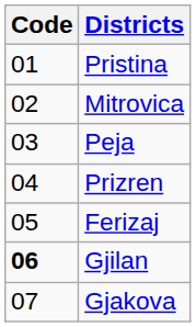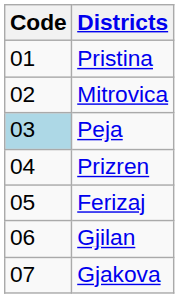Peja | Code: no background -> lightblue background
Gjilan | Code: bold -> normal
